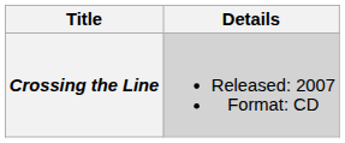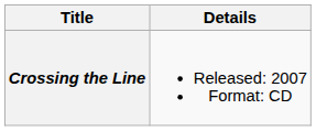Crossing the Line | Details: lightgrey background -> no background
